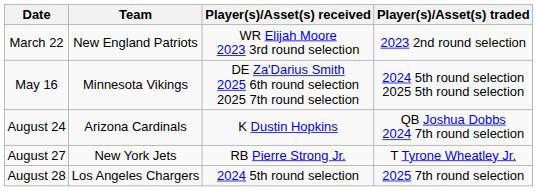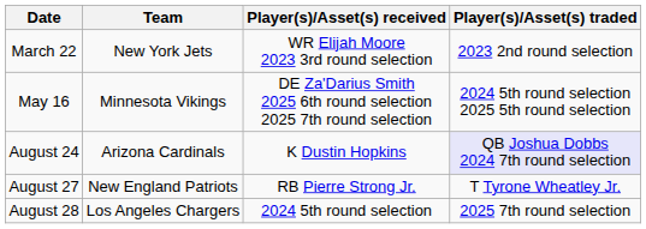March 22 | Team: New England Patriots -> New York Jets
August 24 | Player(s)/Asset(s) traded: no background -> lavender background
August 27 | Team: New York Jets -> New England Patriots
